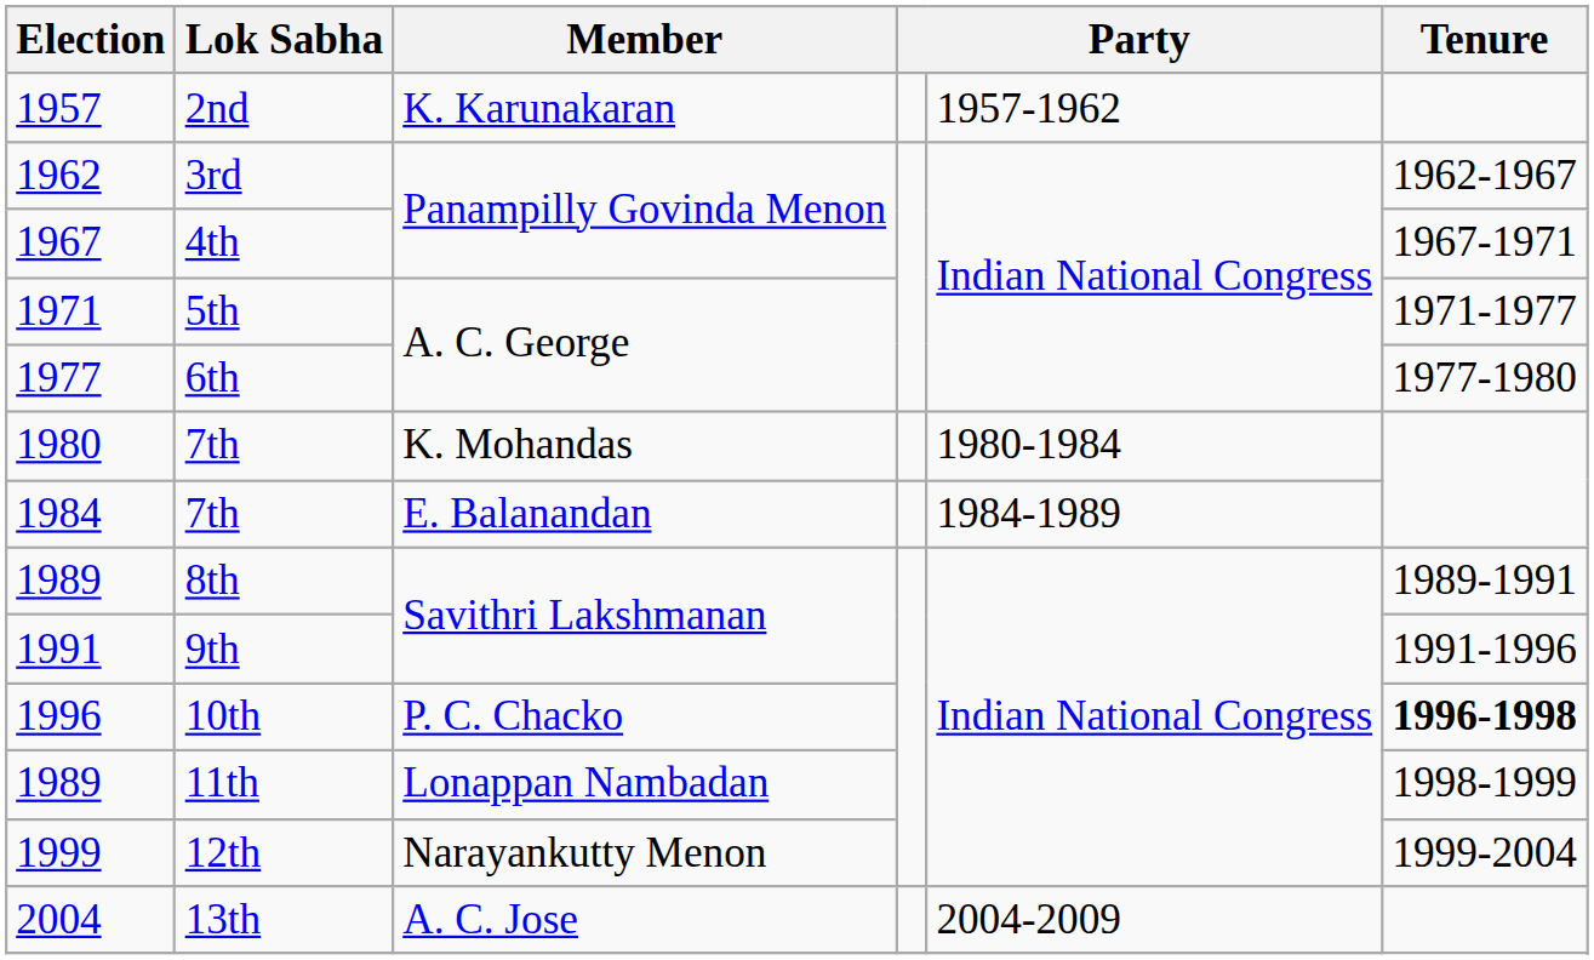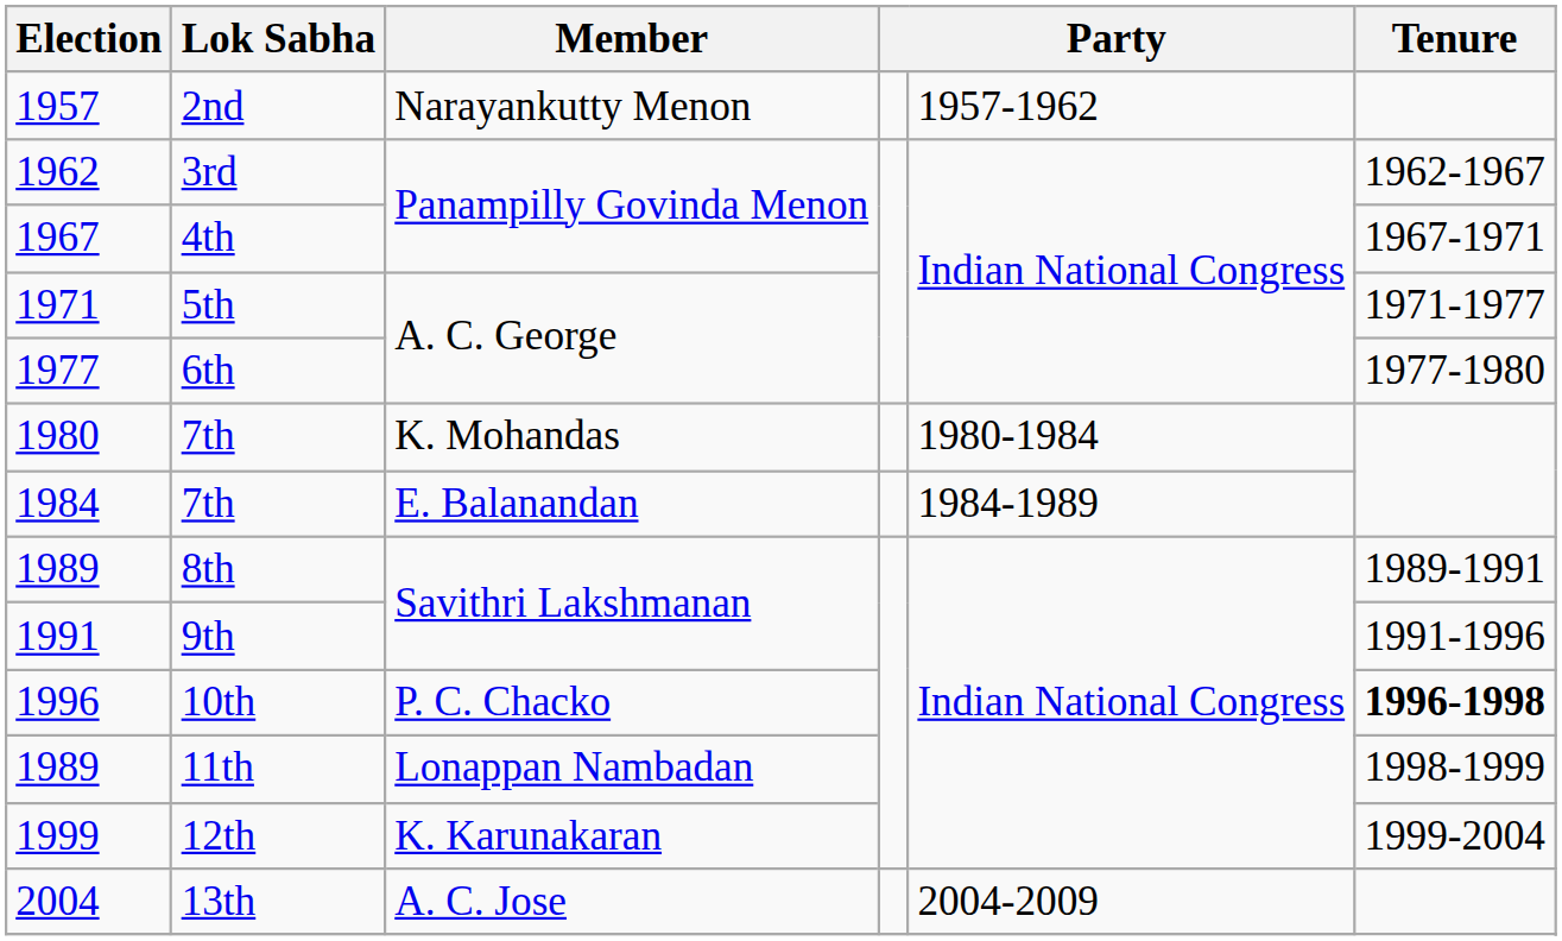2nd | Member: K. Karunakaran -> Narayankutty Menon
12th | Member: Narayankutty Menon -> K. Karunakaran
